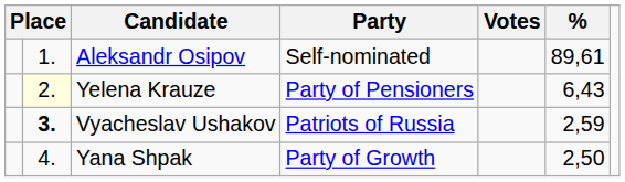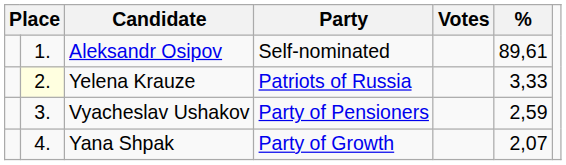Yelena Krauze | Party: Party of Pensioners -> Patriots of Russia
Yelena Krauze | %: 6,43 -> 3,33
Vyacheslav Ushakov | column 2: bold -> normal
Vyacheslav Ushakov | Party: Patriots of Russia -> Party of Pensioners
Yana Shpak | %: 2,50 -> 2,07
